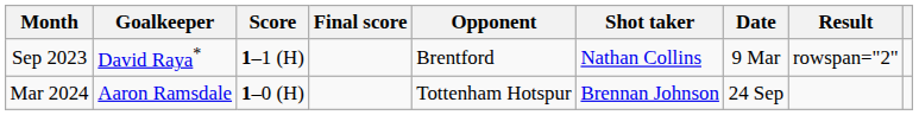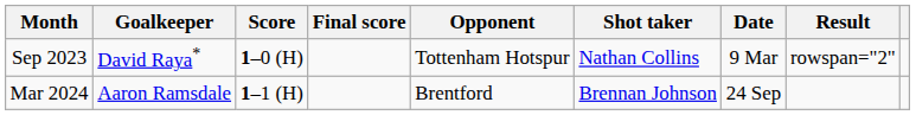Sep 2023 | Score: 1–1 (H) -> 1–0 (H)
Sep 2023 | Opponent: Brentford -> Tottenham Hotspur
Mar 2024 | Score: 1–0 (H) -> 1–1 (H)
Mar 2024 | Opponent: Tottenham Hotspur -> Brentford
